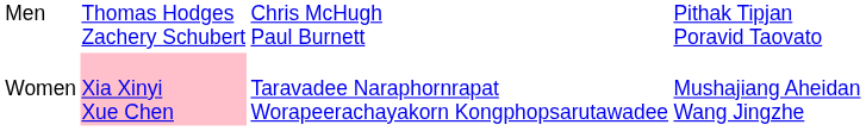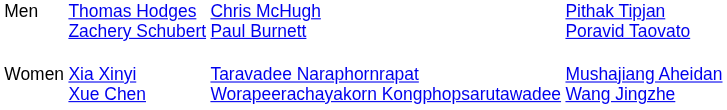Women | column 2: pink background -> no background
